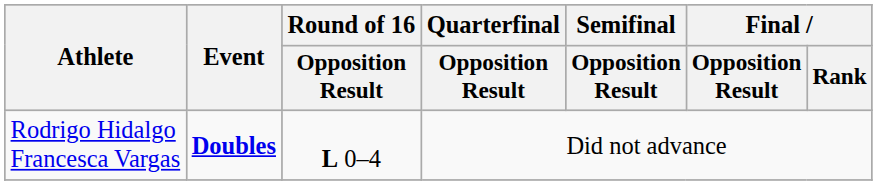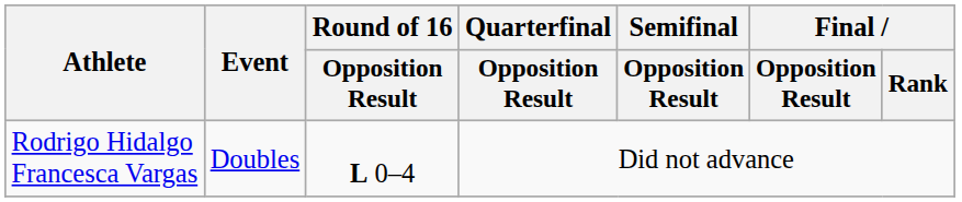Rodrigo Hidalgo Francesca Vargas | Event: bold -> normal
